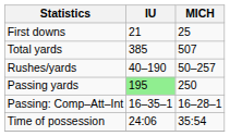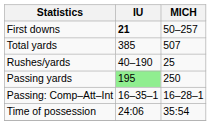First downs | IU: normal -> bold
First downs | MICH: 25 -> 50–257
Rushes/yards | MICH: 50–257 -> 25
